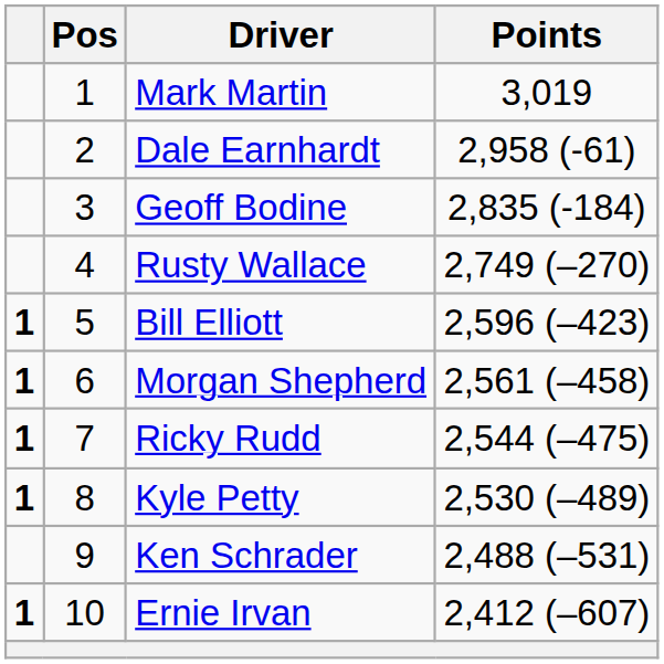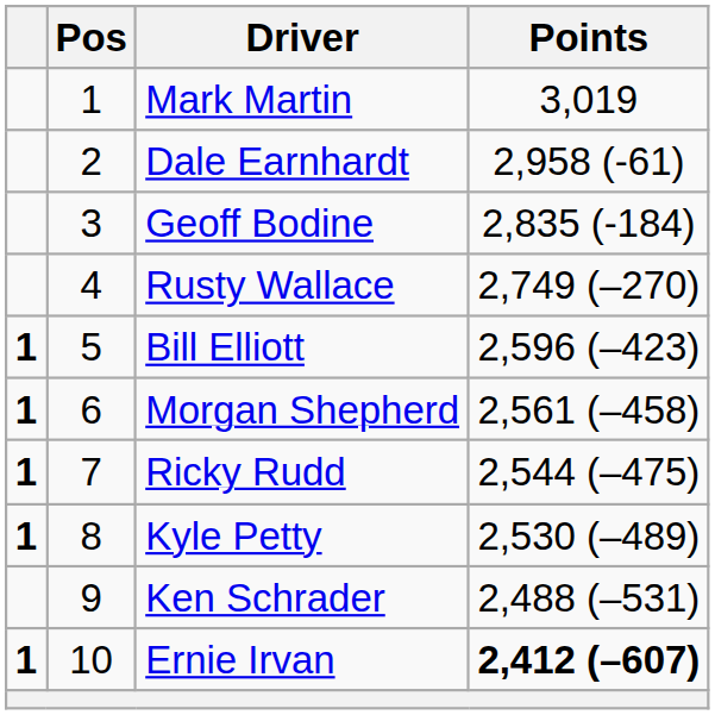Ernie Irvan | Points: normal -> bold
